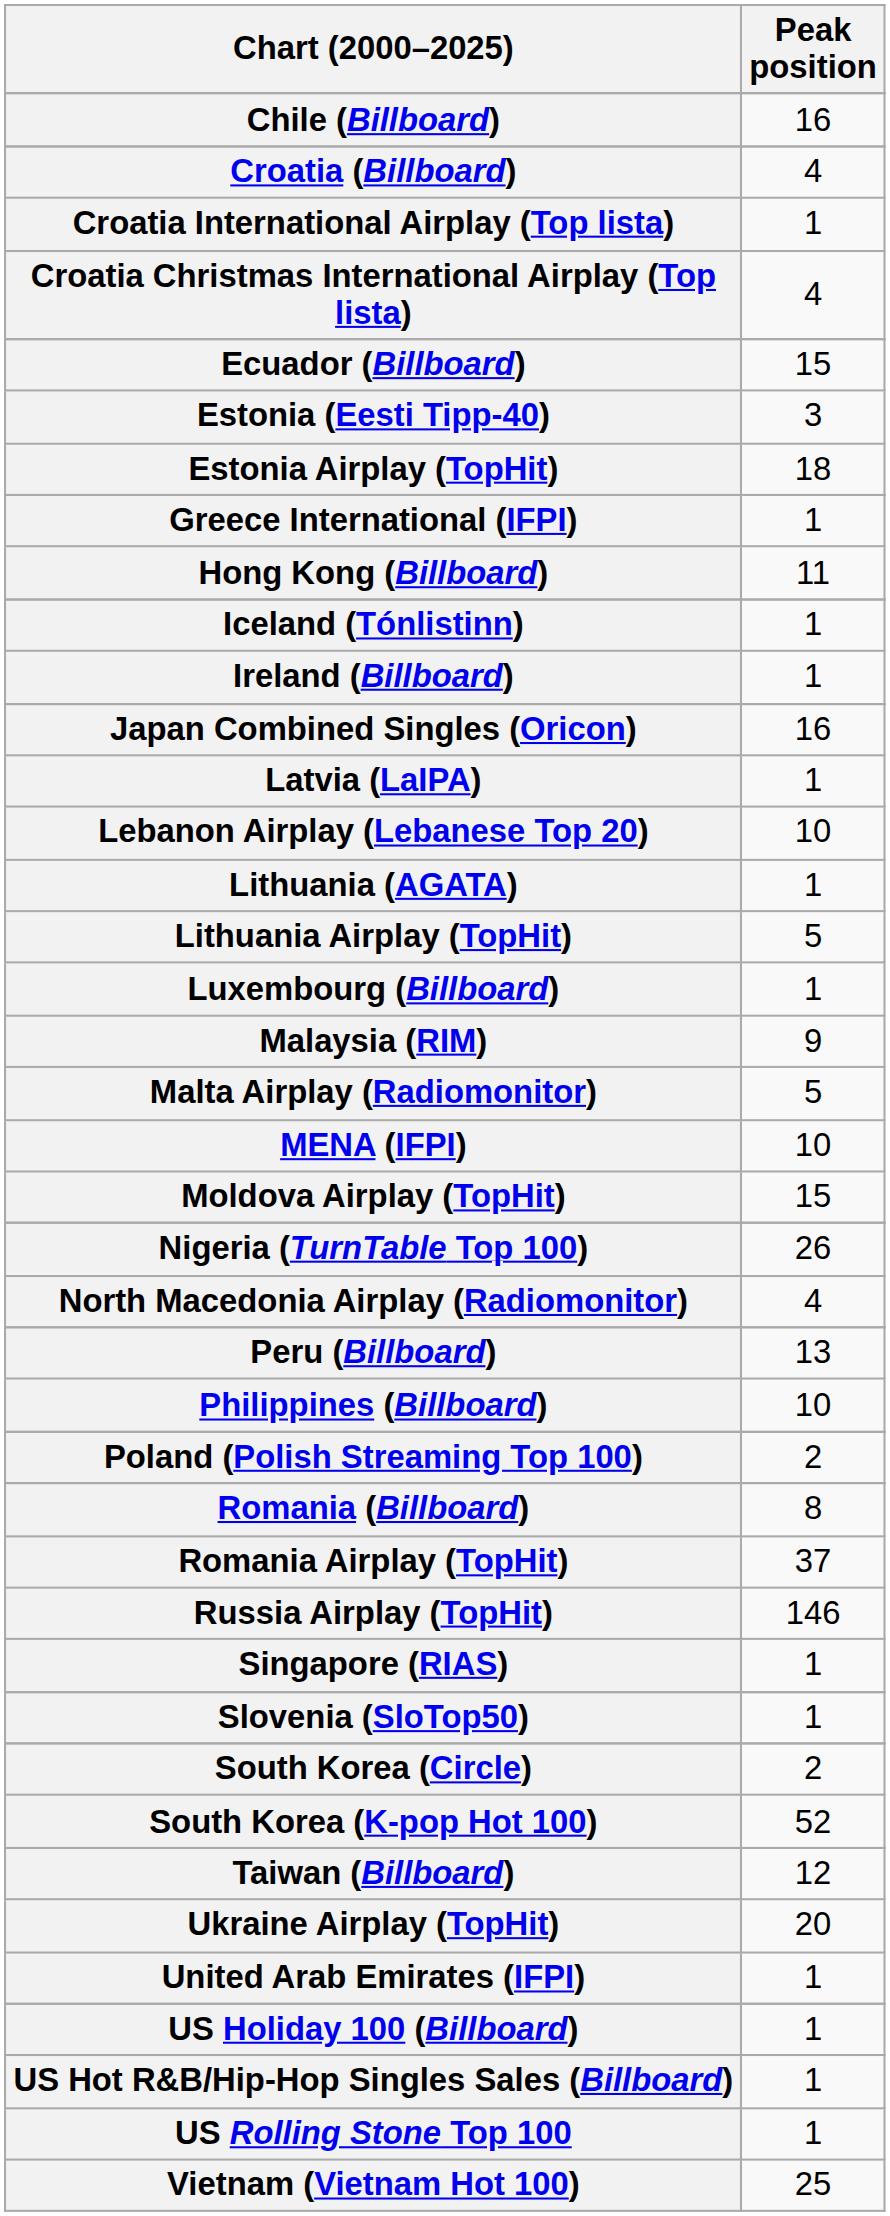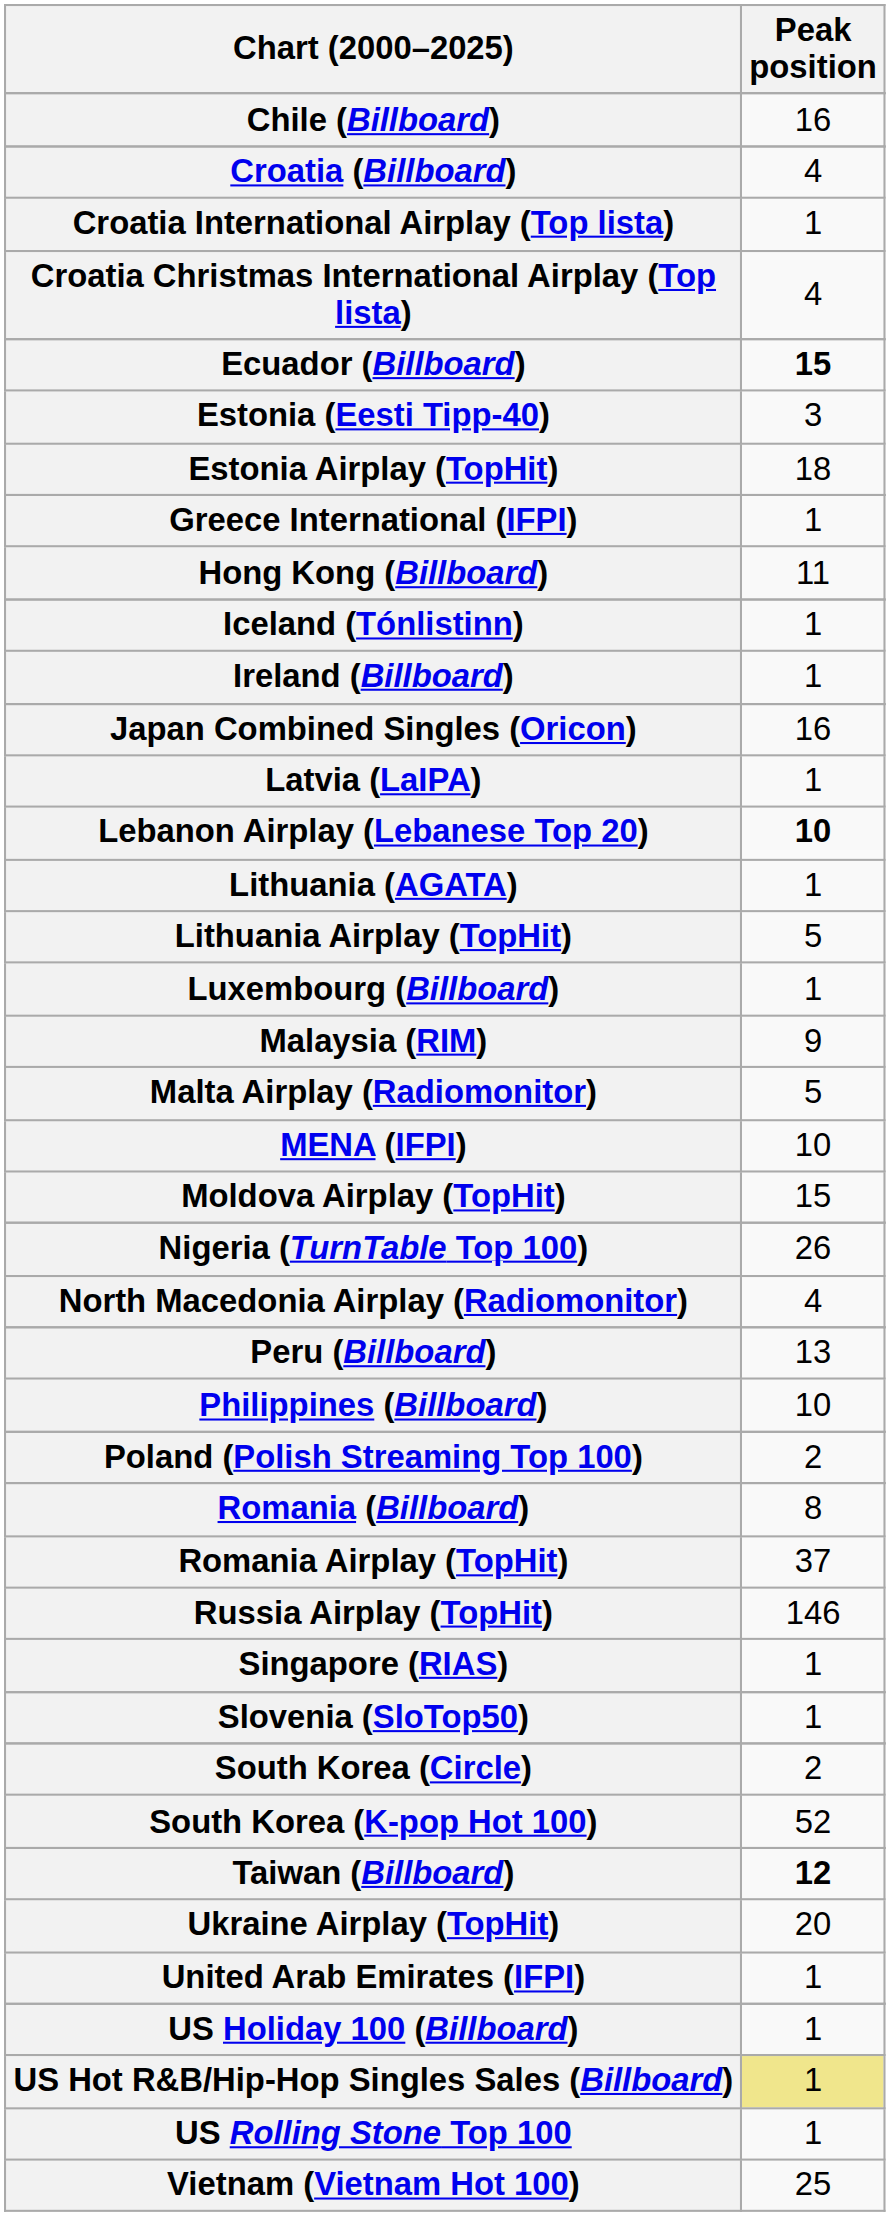Ecuador (Billboard) | Peak position: normal -> bold
Lebanon Airplay (Lebanese Top 20) | Peak position: normal -> bold
Taiwan (Billboard) | Peak position: normal -> bold
US Hot R&B/Hip-Hop Singles Sales (Billboard) | Peak position: no background -> khaki background
